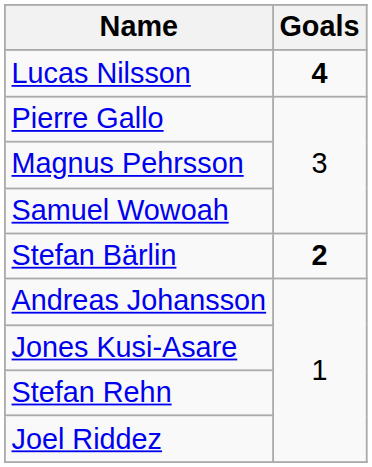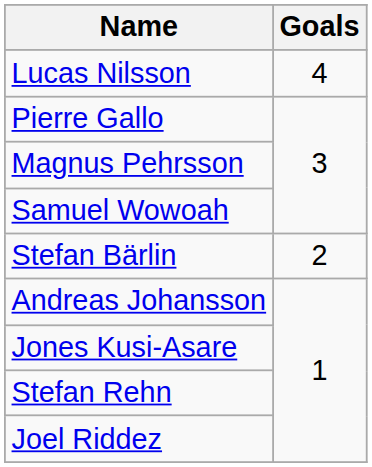Lucas Nilsson | Goals: bold -> normal
Stefan Bärlin | Goals: bold -> normal
